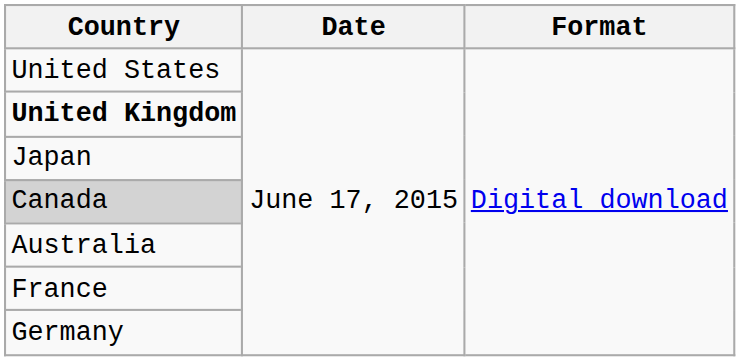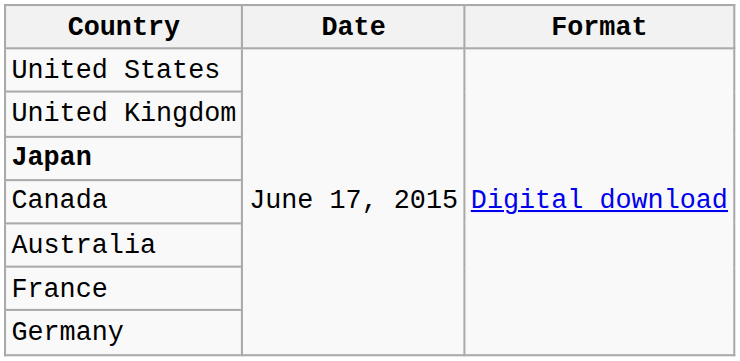United Kingdom | Country: bold -> normal
Japan | Country: normal -> bold
Canada | Country: lightgrey background -> no background
